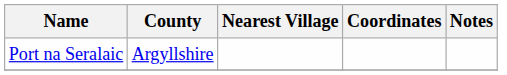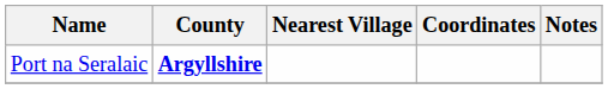Port na Seralaic | County: normal -> bold
